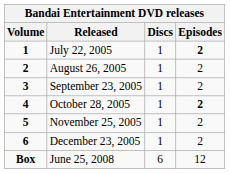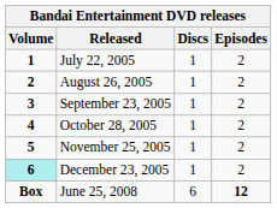July 22, 2005 | Episodes: bold -> normal
October 28, 2005 | Episodes: bold -> normal
December 23, 2005 | Volume: no background -> paleturquoise background
June 25, 2008 | Episodes: normal -> bold
